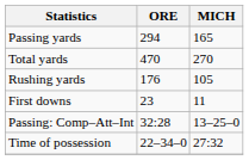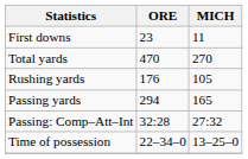rows swapped: First downs <-> Passing yards
Passing: Comp–Att–Int | MICH: 13–25–0 -> 27:32
Time of possession | MICH: 27:32 -> 13–25–0
